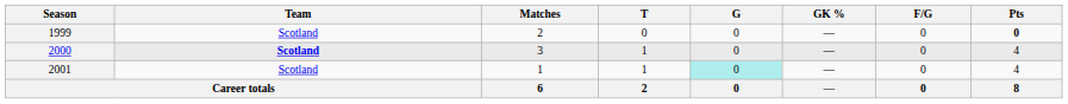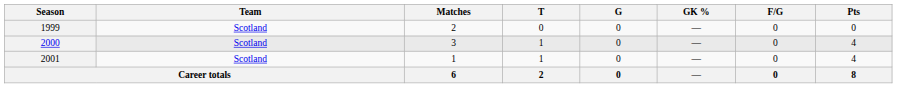1999 | Pts: bold -> normal
2000 | Team: bold -> normal
2001 | G: paleturquoise background -> no background
